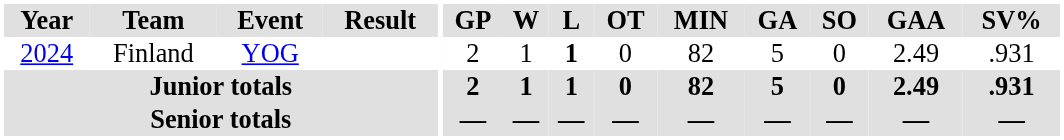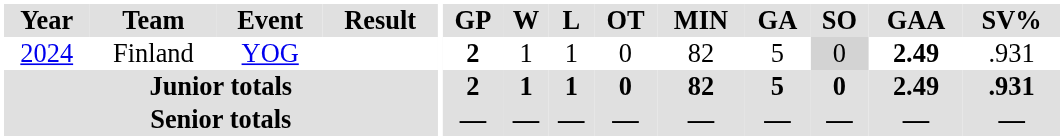Finland | GP: normal -> bold
Finland | L: bold -> normal
Finland | SO: no background -> lightgrey background
Finland | GAA: normal -> bold
